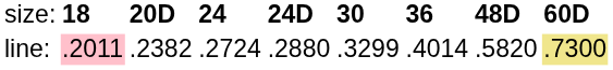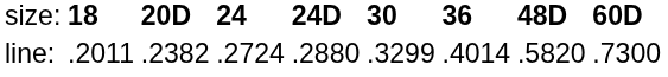line: | column 2: pink background -> no background
line: | column 9: khaki background -> no background
